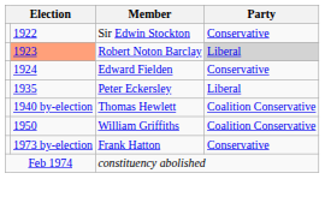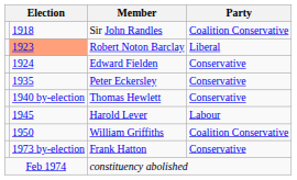+ row: 1918 | Sir John Randles | Coalition Conservative
- row: 1922 | Sir Edwin Stockton | Conservative
Robert Noton Barclay | Party: lightgrey background -> no background
Peter Eckersley | Party: Liberal -> Conservative
Thomas Hewlett | Party: Coalition Conservative -> Conservative
+ row: 1945 | Harold Lever | Labour
